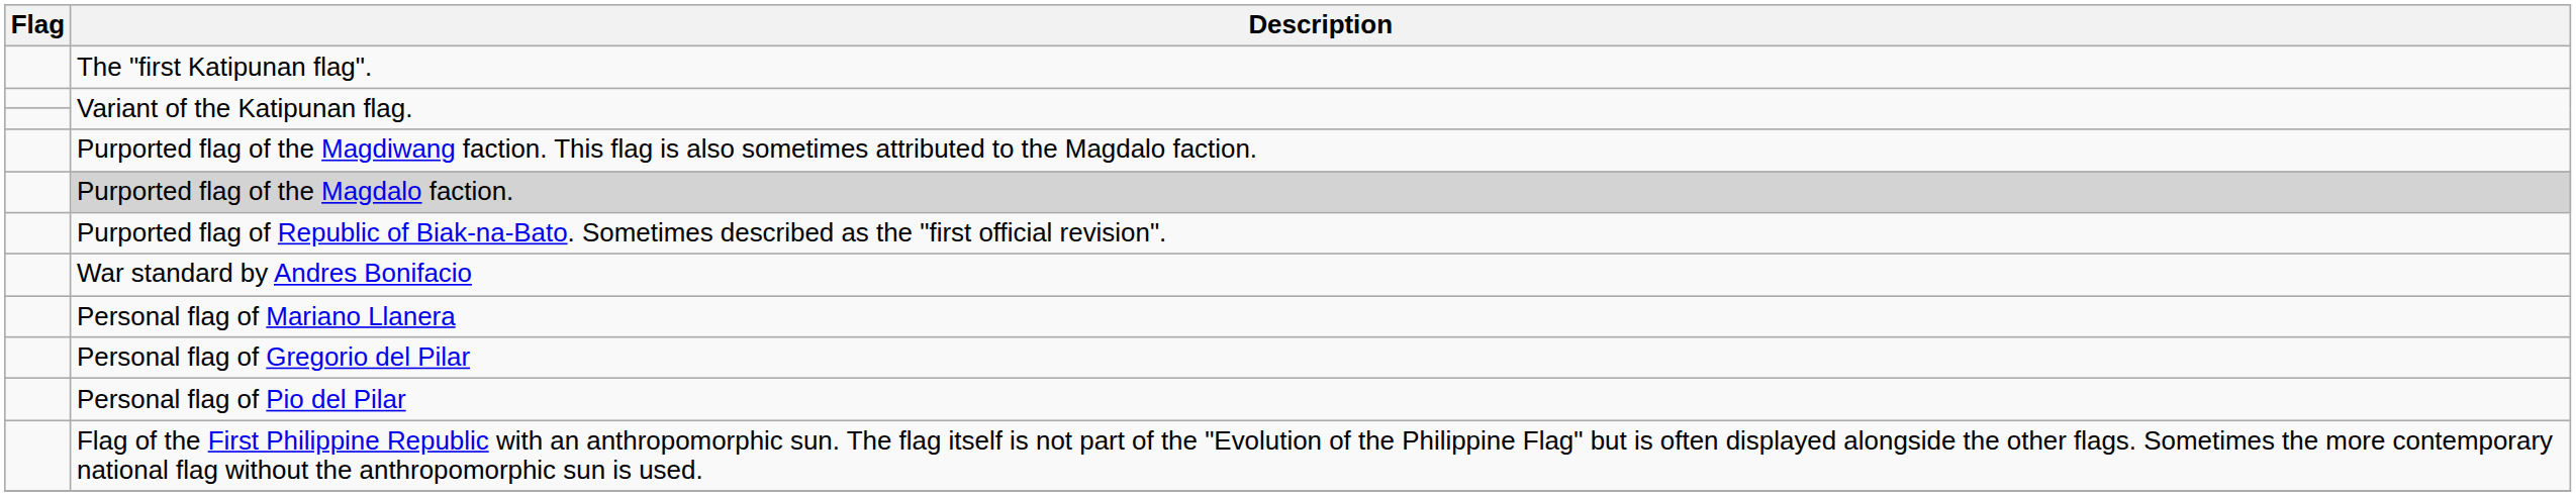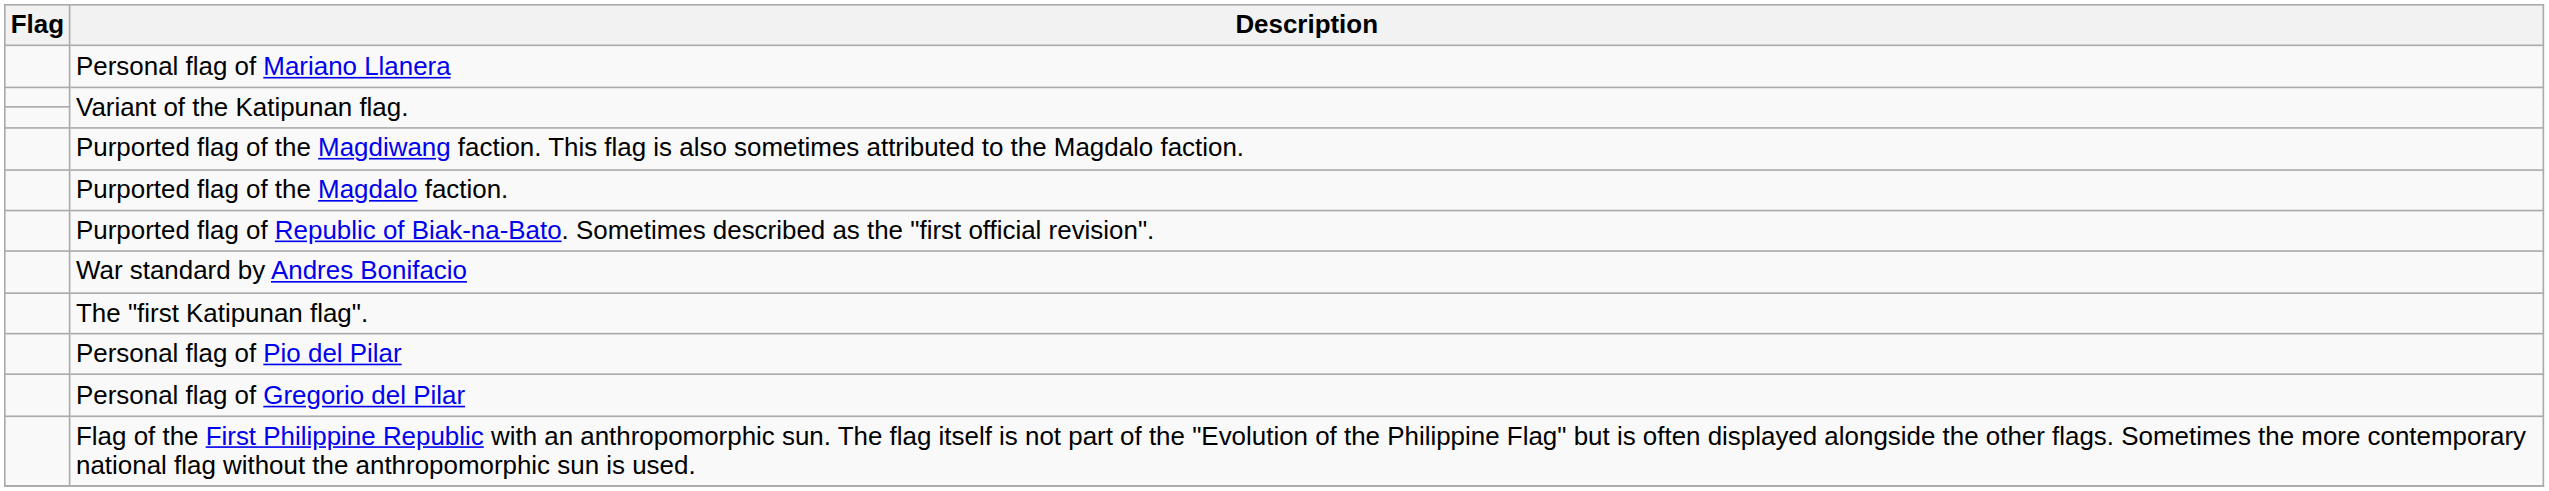row 2 | Description: The "first Katipunan flag". -> Personal flag of Mariano Llanera
row 6 | Description: lightgrey background -> no background
row 9 | Description: Personal flag of Mariano Llanera -> The "first Katipunan flag".
row 10 | Description: Personal flag of Gregorio del Pilar -> Personal flag of Pio del Pilar
row 11 | Description: Personal flag of Pio del Pilar -> Personal flag of Gregorio del Pilar
